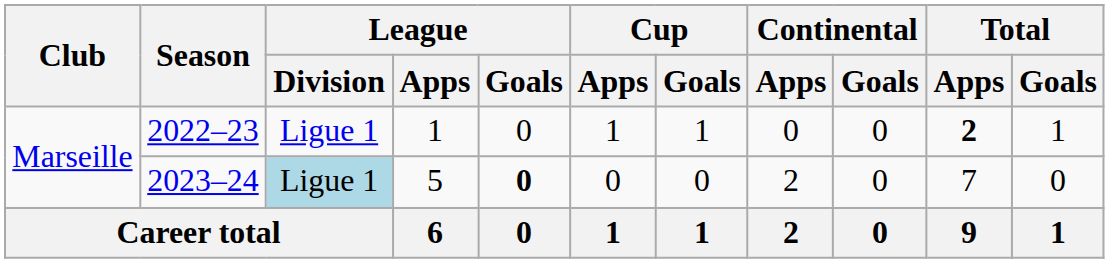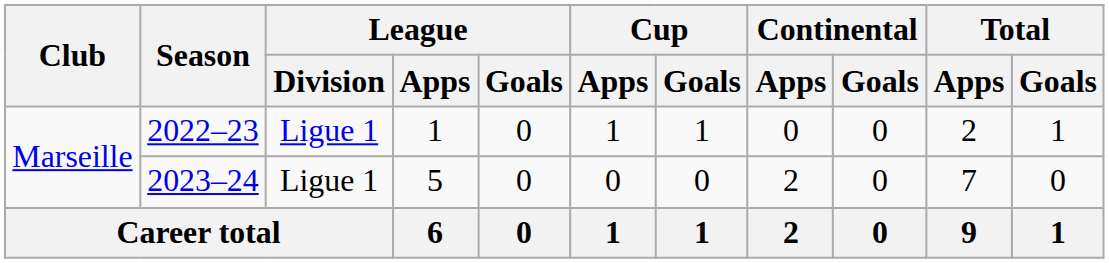2022–23 | Total / Apps: bold -> normal
2023–24 | League / Division: lightblue background -> no background
2023–24 | League / Goals: bold -> normal
